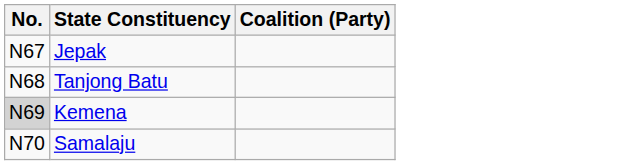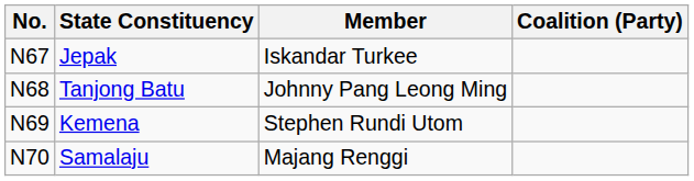+ column: Member | Iskandar Turkee | Johnny Pang Leong Ming | Stephen Rundi Utom | Majang Renggi
Kemena | No.: lightgrey background -> no background
